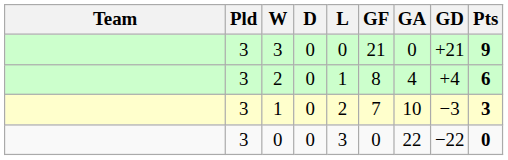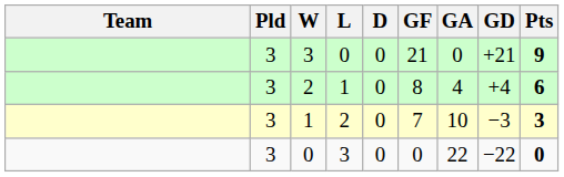columns swapped: D <-> L
